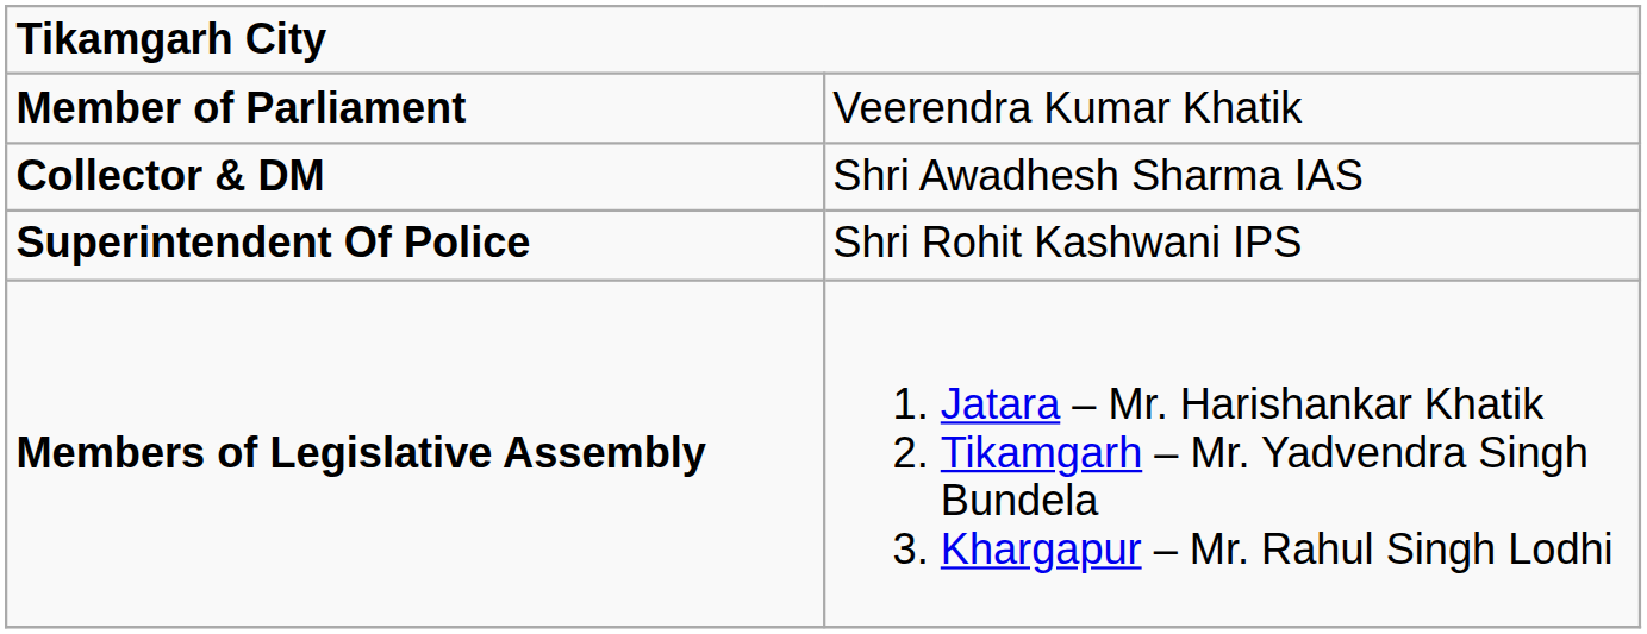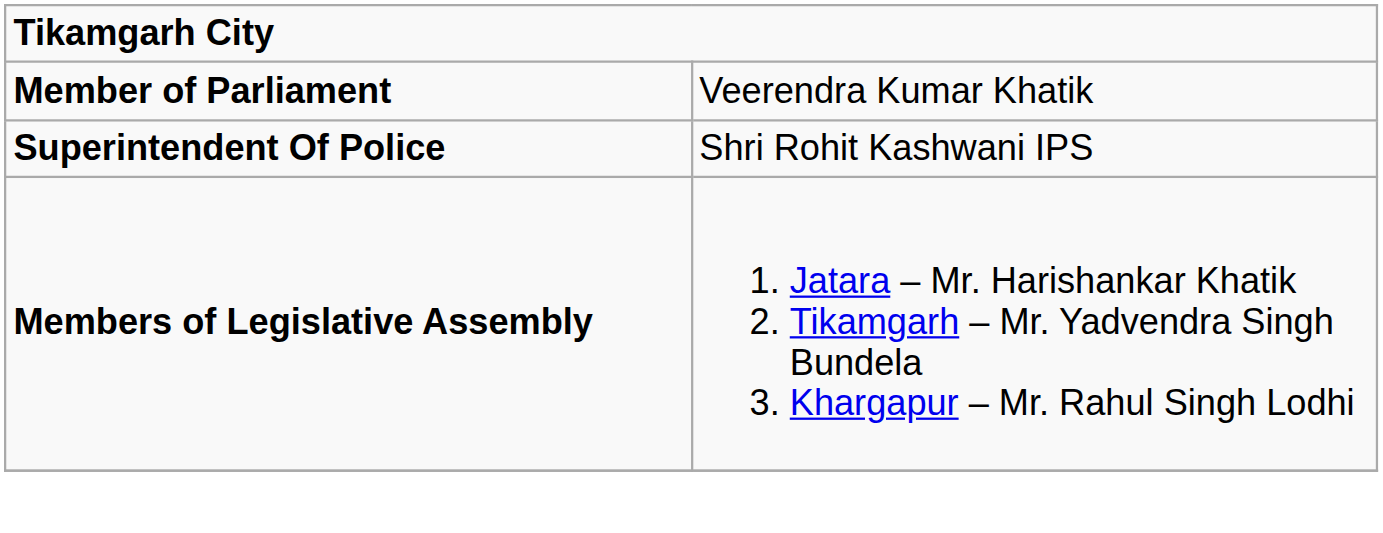- row: Collector & DM | Shri Awadhesh Sharma IAS
